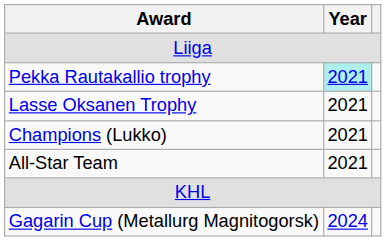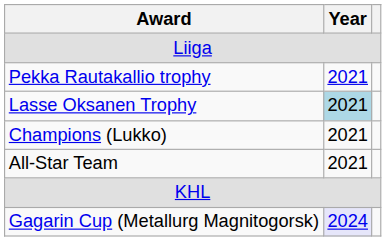Pekka Rautakallio trophy | Year: paleturquoise background -> no background
Lasse Oksanen Trophy | Year: no background -> lightblue background
Gagarin Cup (Metallurg Magnitogorsk) | Year: no background -> lavender background
